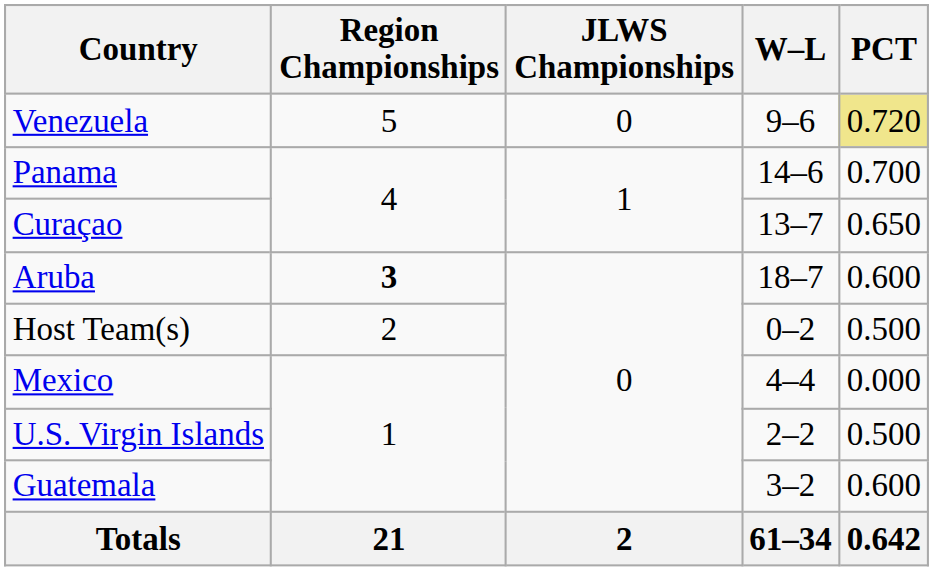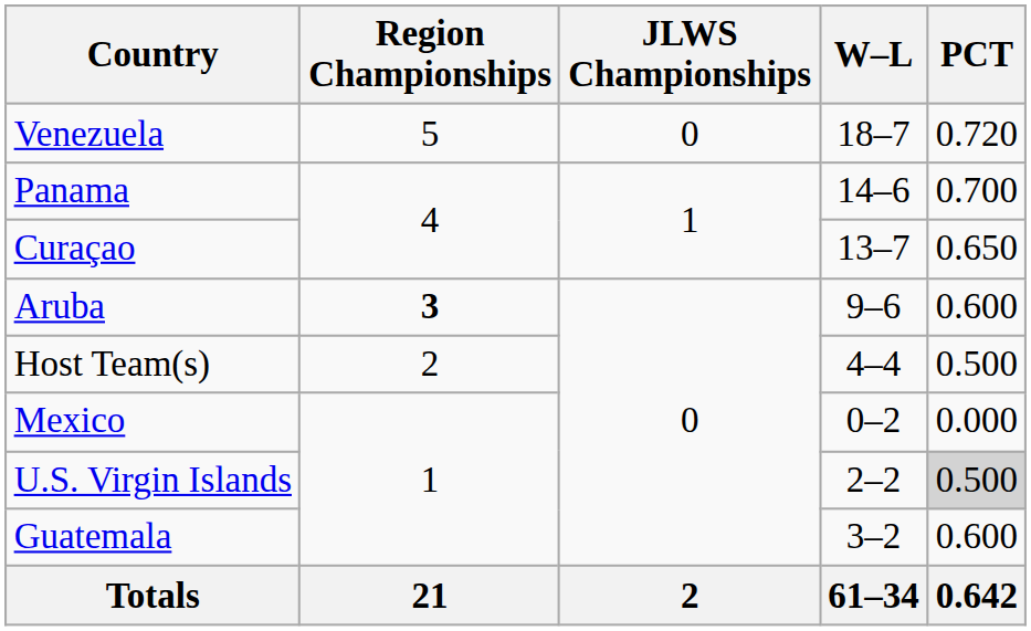Venezuela | W–L: 9–6 -> 18–7
Venezuela | PCT: khaki background -> no background
Aruba | W–L: 18–7 -> 9–6
Host Team(s) | W–L: 0–2 -> 4–4
Mexico | W–L: 4–4 -> 0–2
U.S. Virgin Islands | PCT: no background -> lightgrey background
